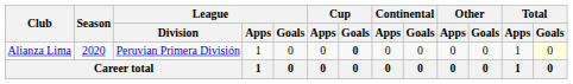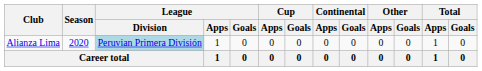Alianza Lima | League / Division: no background -> lightblue background
Alianza Lima | Cup / Goals: bold -> normal
Alianza Lima | Total / Goals: lightyellow background -> no background
